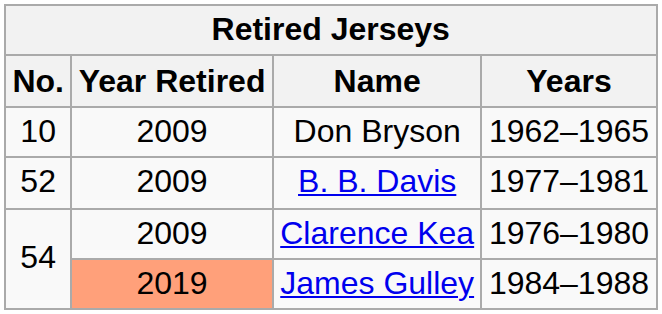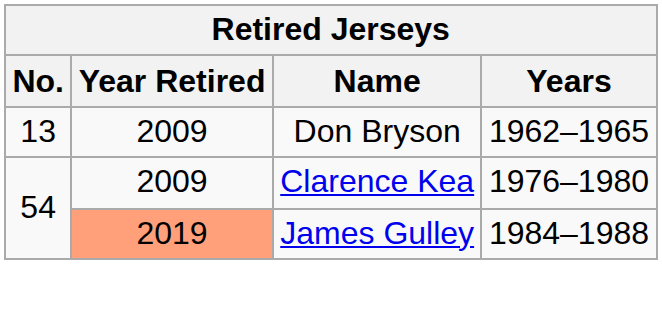Don Bryson | No.: 10 -> 13
- row: 52 | 2009 | B. B. Davis | 1977–1981
